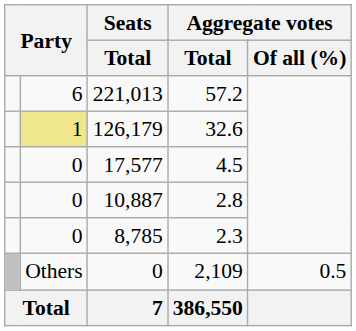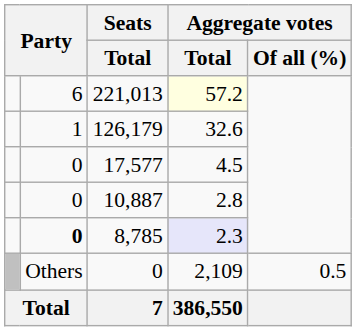221,013 | Aggregate votes / Total: no background -> lightyellow background
126,179 | column 2: khaki background -> no background
8,785 | column 2: normal -> bold
8,785 | Aggregate votes / Total: no background -> lavender background
